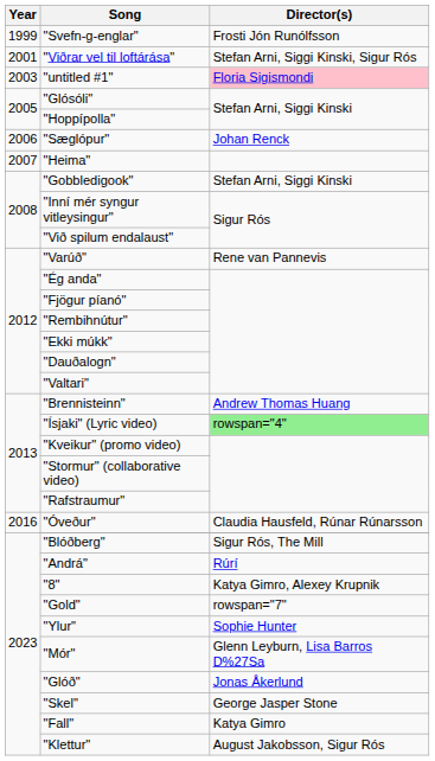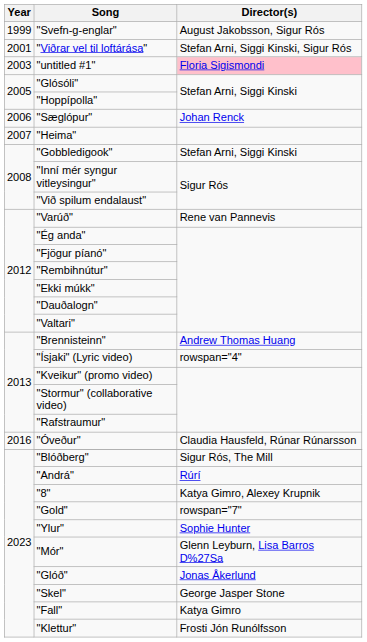"Svefn-g-englar" | Director(s): Frosti Jón Runólfsson -> August Jakobsson, Sigur Rós
"Ísjaki" (Lyric video) | Director(s): lightgreen background -> no background
"Klettur" | Director(s): August Jakobsson, Sigur Rós -> Frosti Jón Runólfsson
